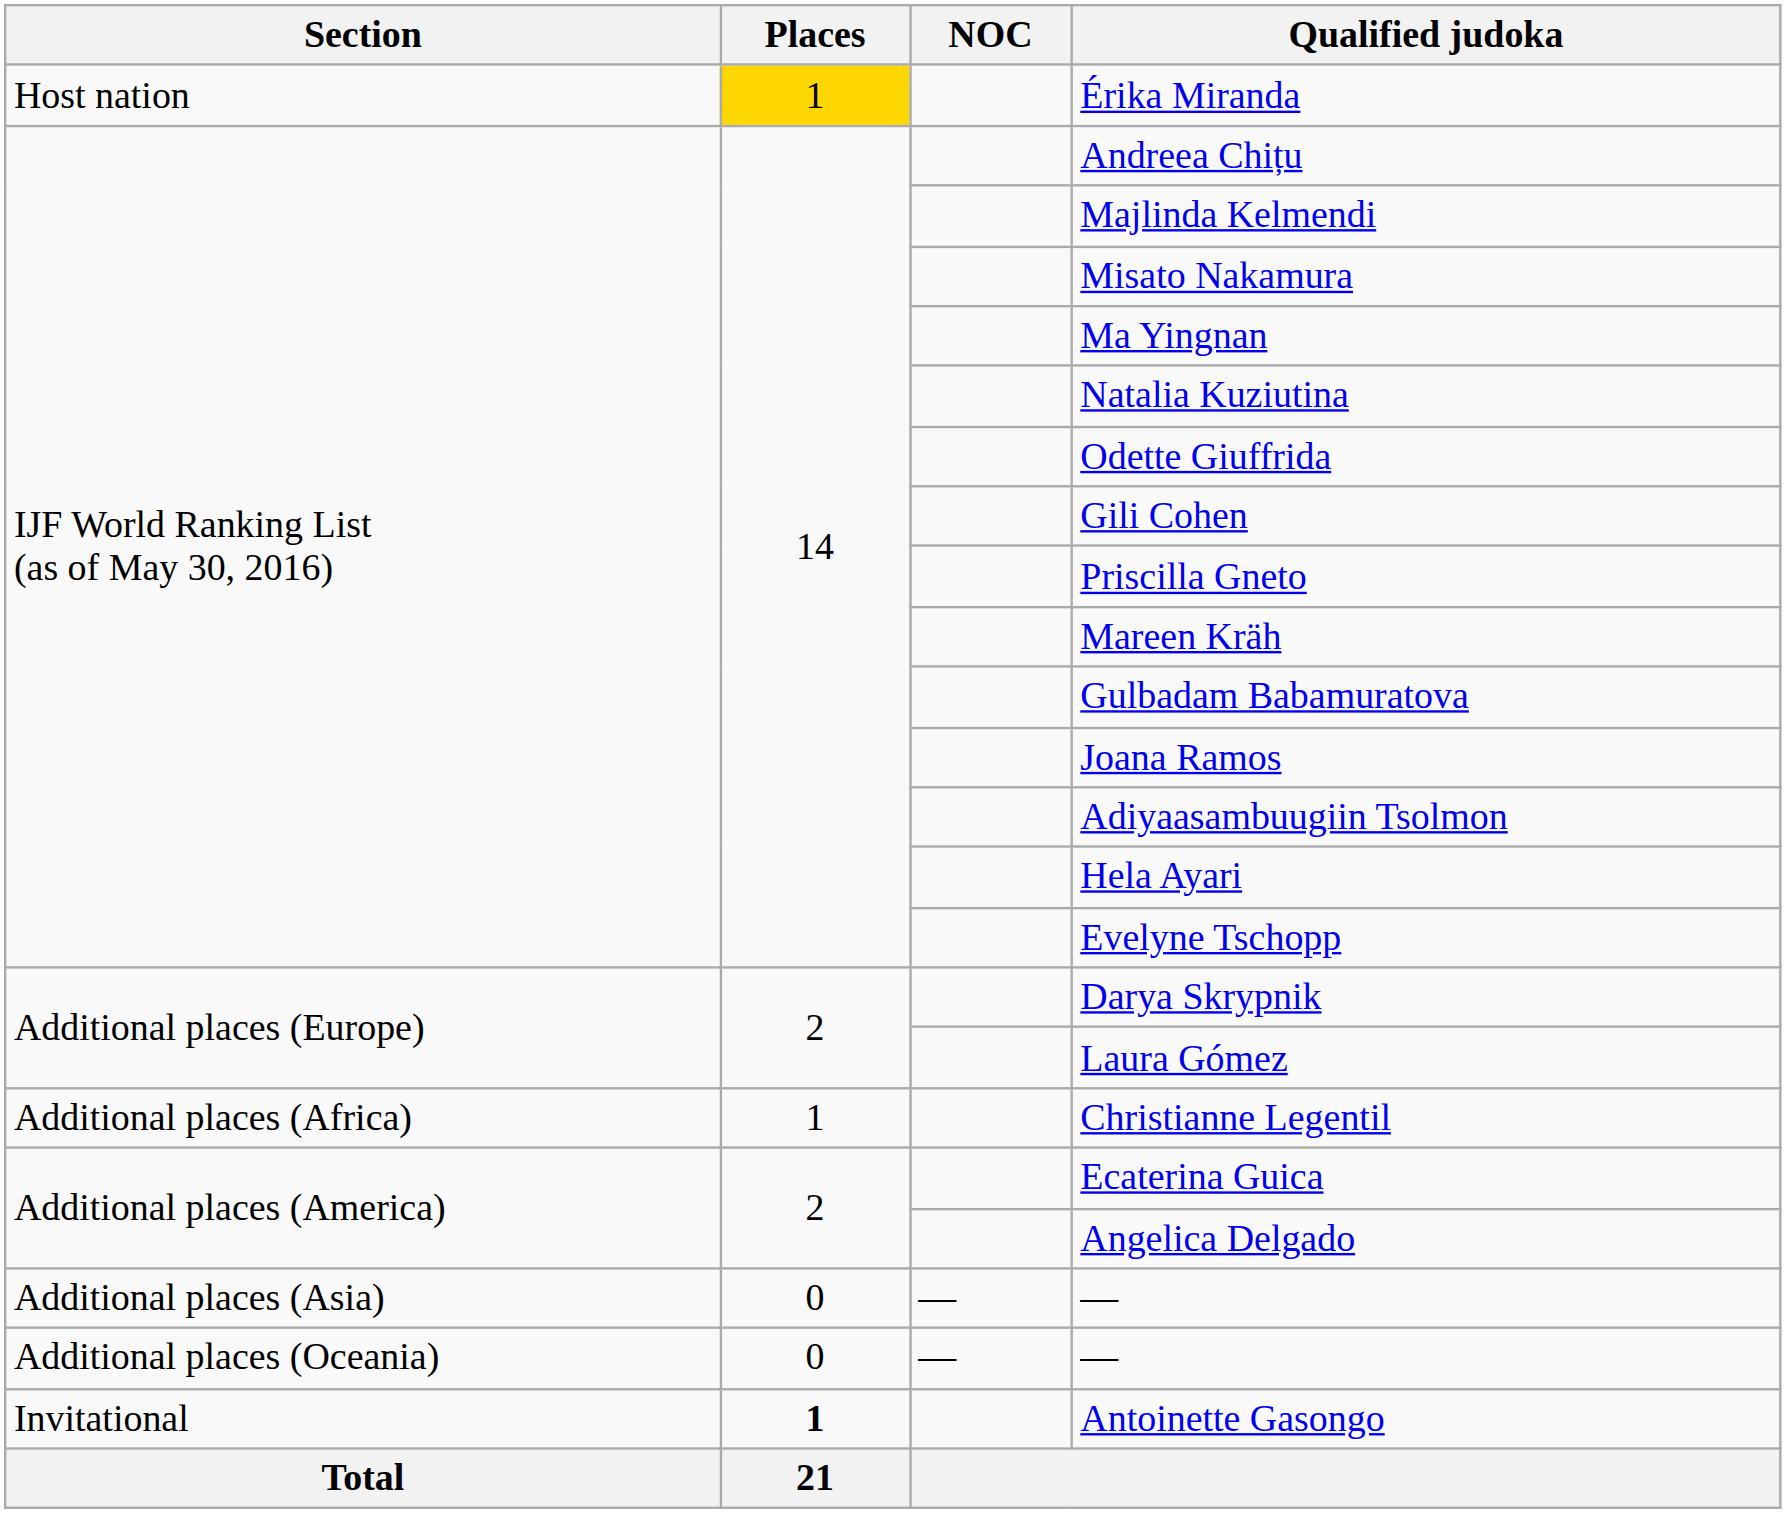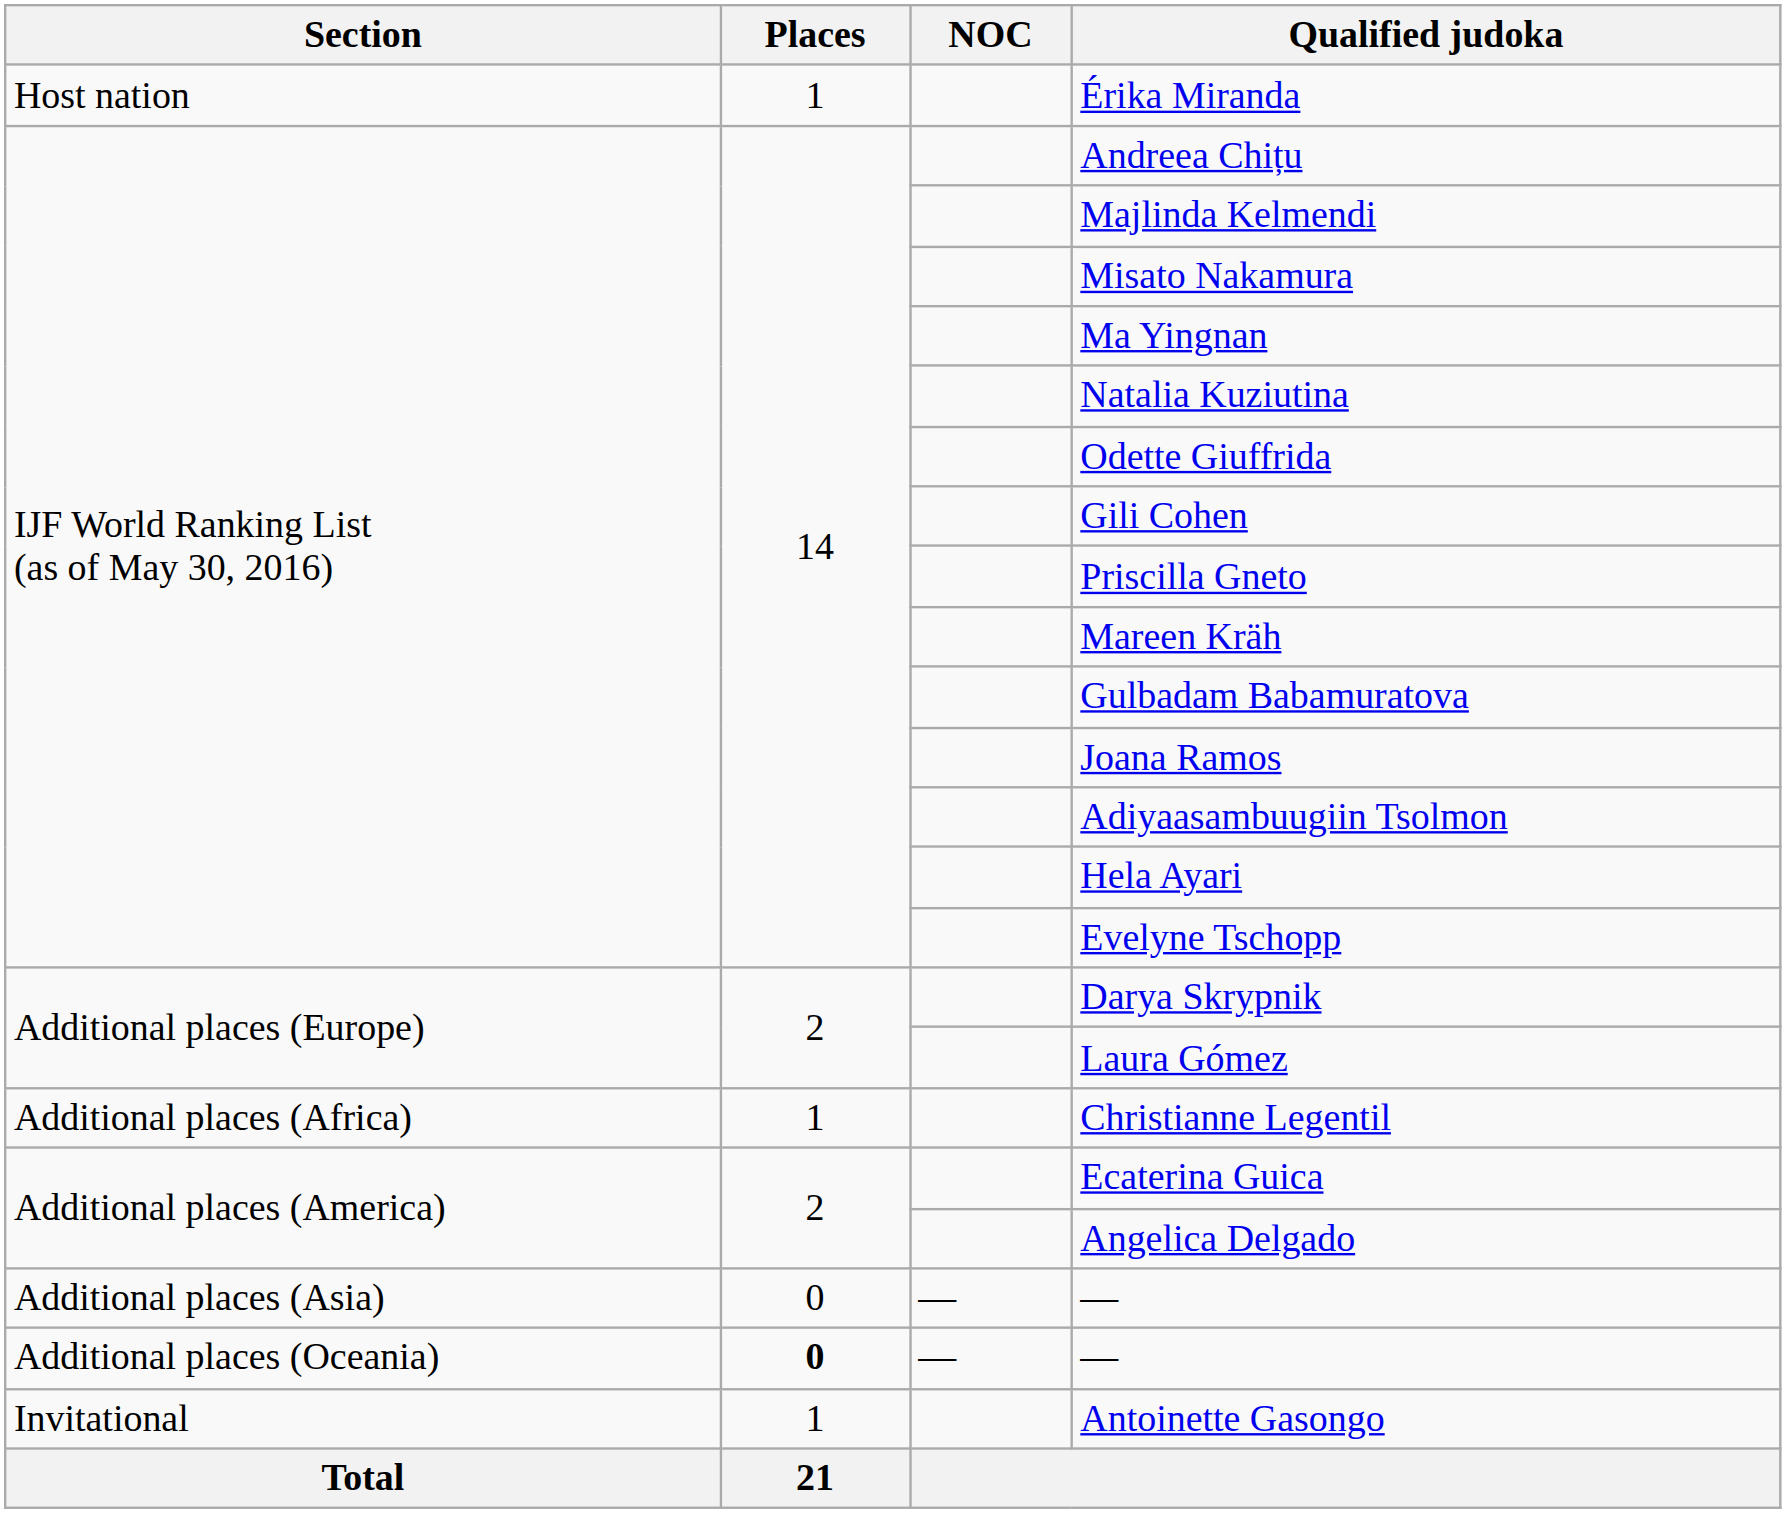Érika Miranda | Places: gold background -> no background
Additional places (Oceania) / — | Places: normal -> bold
Antoinette Gasongo | Places: bold -> normal
